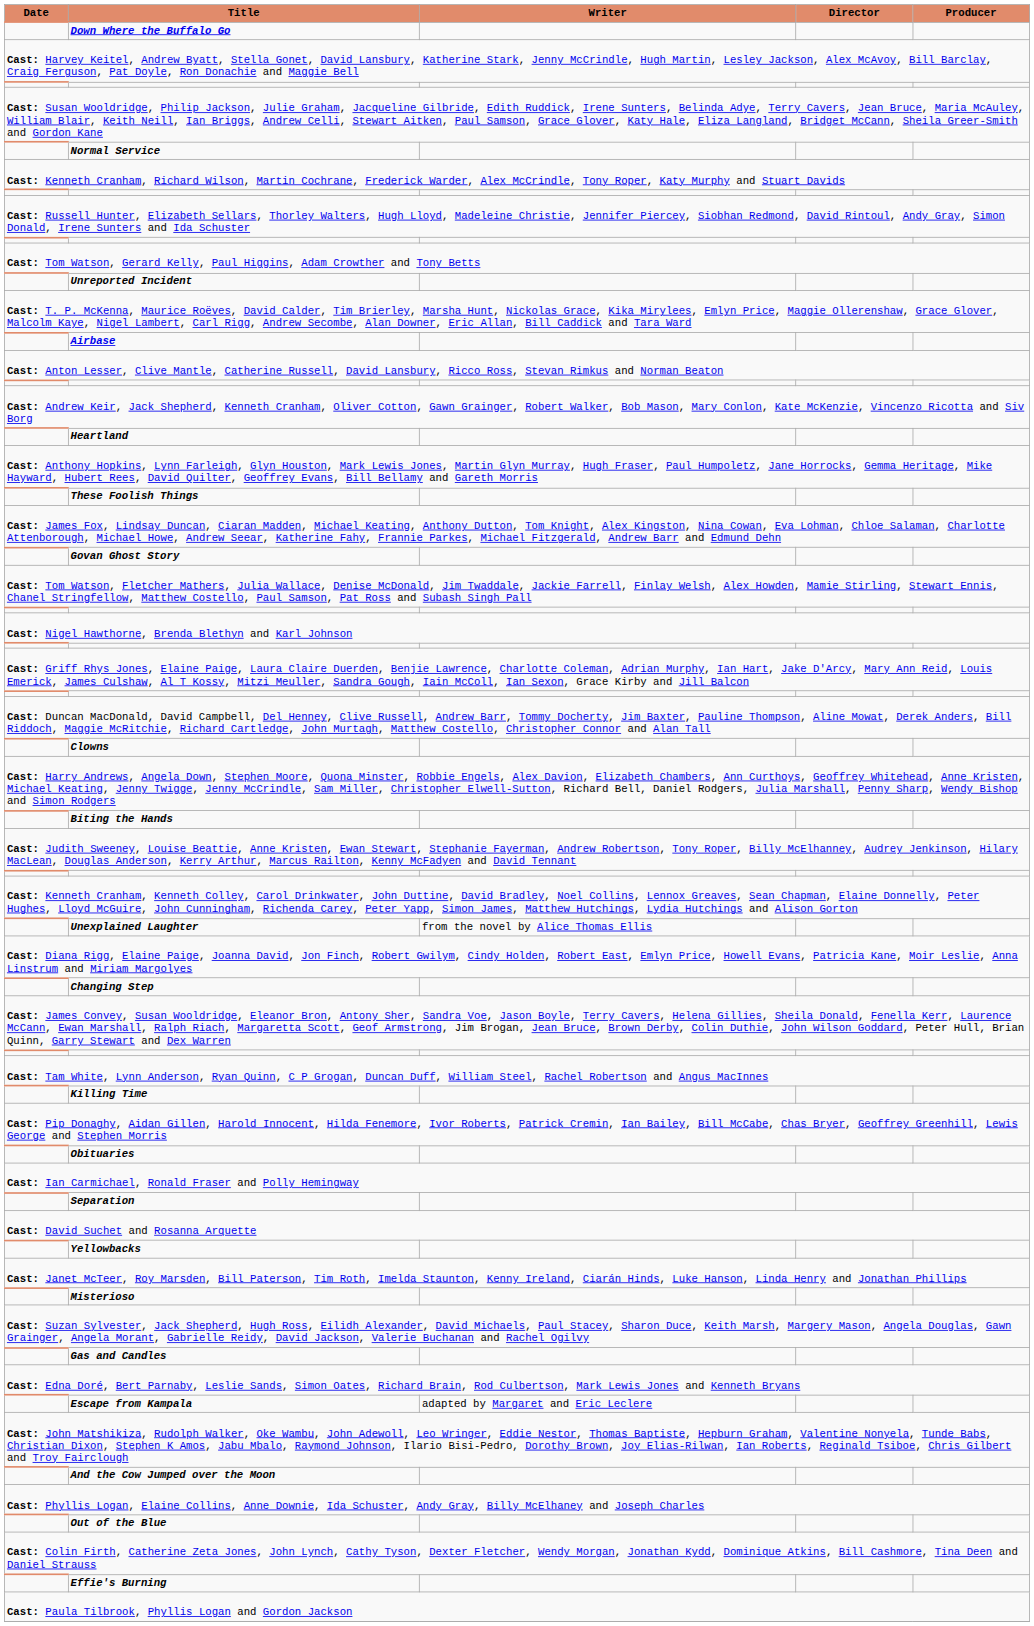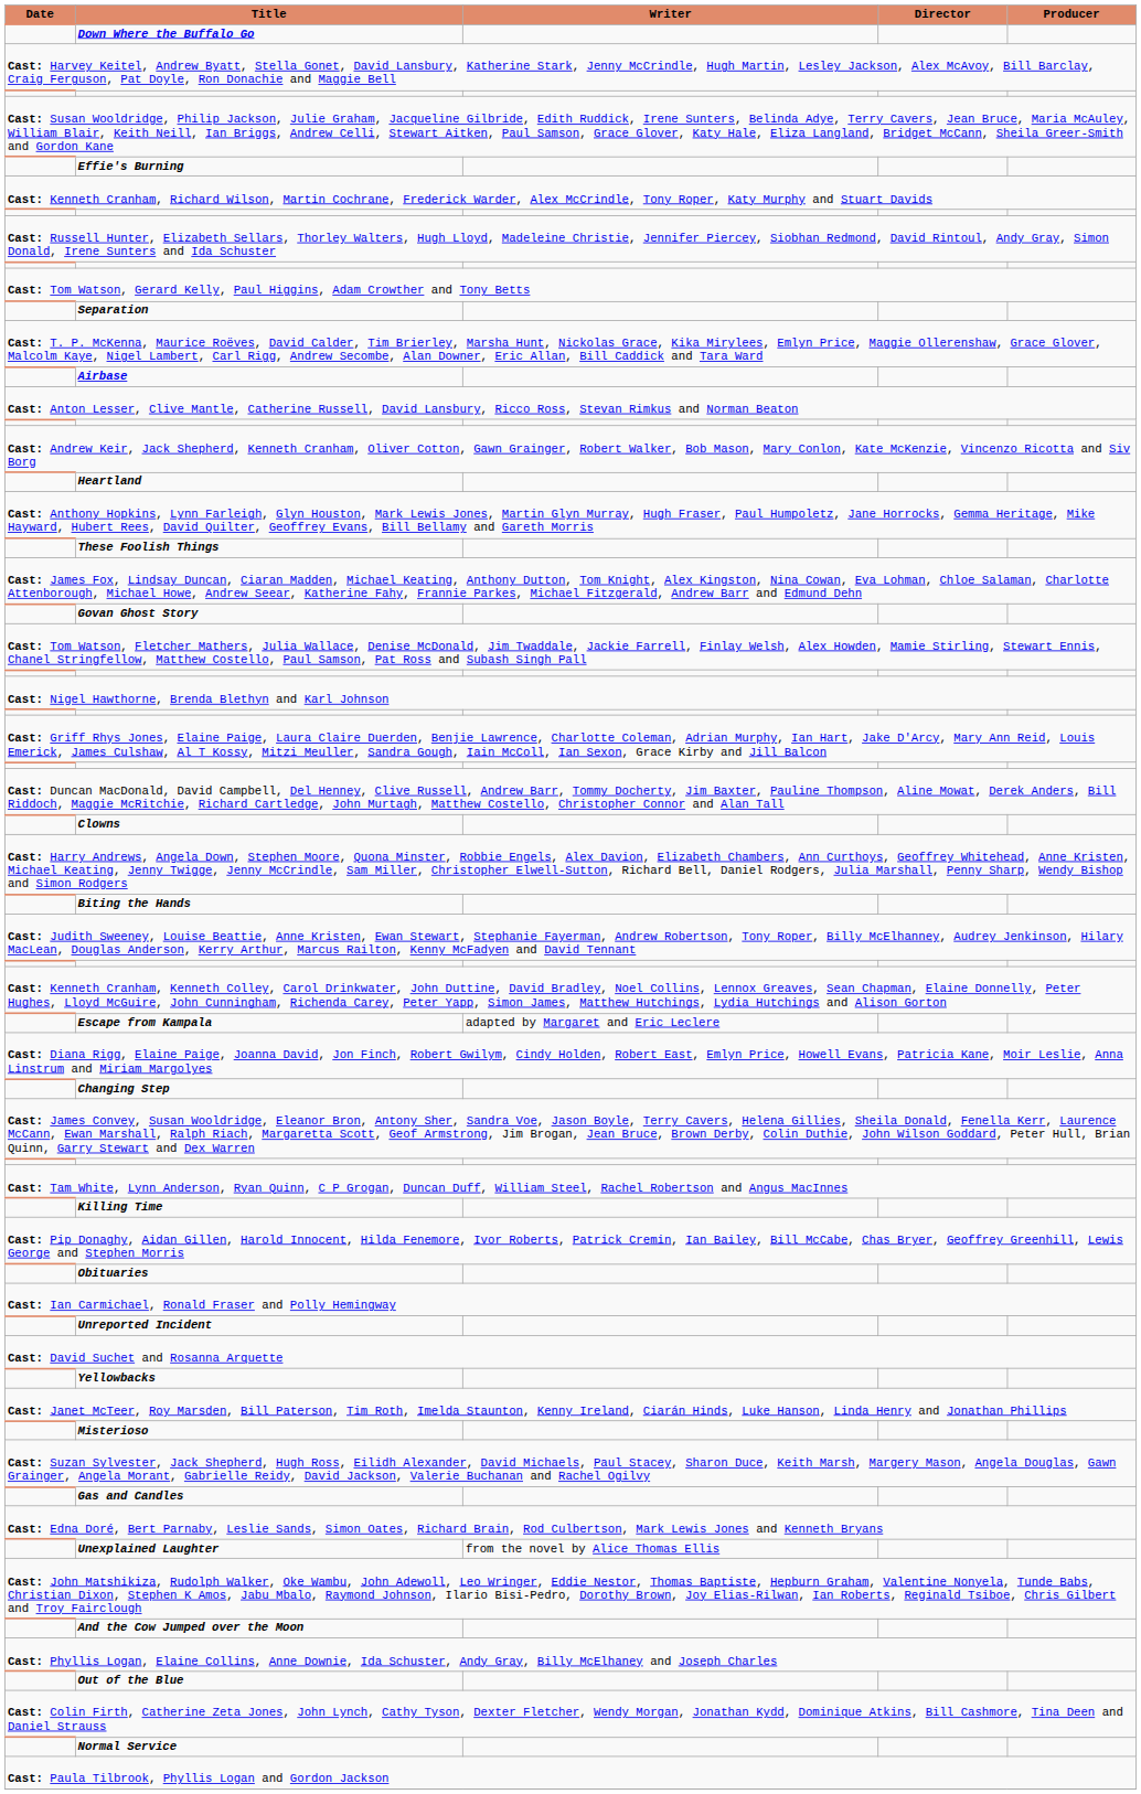rows swapped: Normal Service <-> Effie's Burning
rows swapped: Unreported Incident <-> Separation
rows swapped: Unexplained Laughter <-> Escape from Kampala
